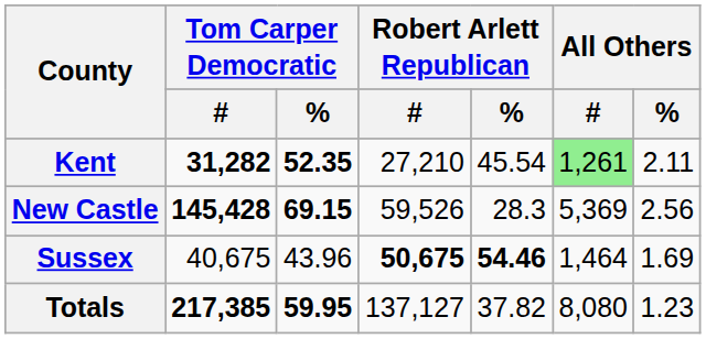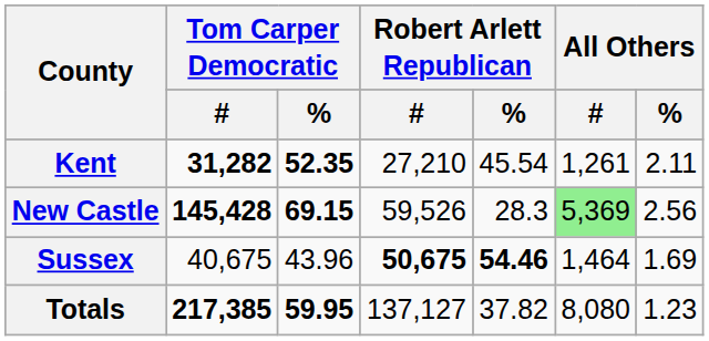Kent | All Others / #: lightgreen background -> no background
New Castle | All Others / #: no background -> lightgreen background
